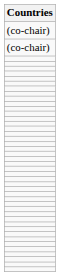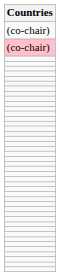row 3 | column 1: no background -> pink background
